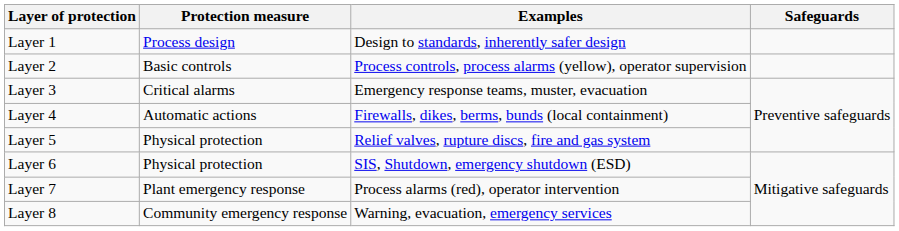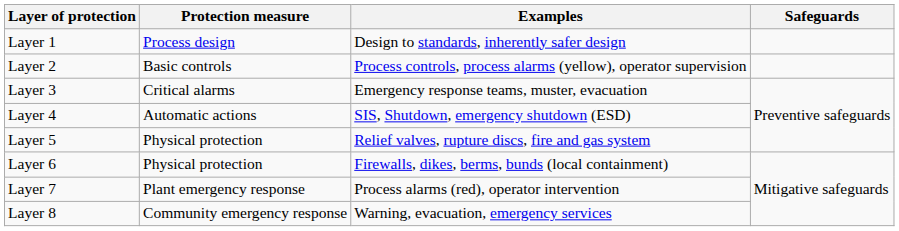Layer 4 | Examples: Firewalls, dikes, berms, bunds (local containment) -> SIS, Shutdown, emergency shutdown (ESD)
Layer 6 | Examples: SIS, Shutdown, emergency shutdown (ESD) -> Firewalls, dikes, berms, bunds (local containment)
